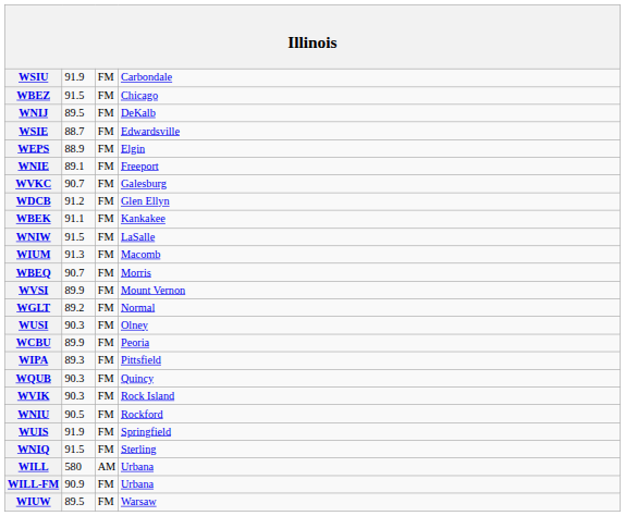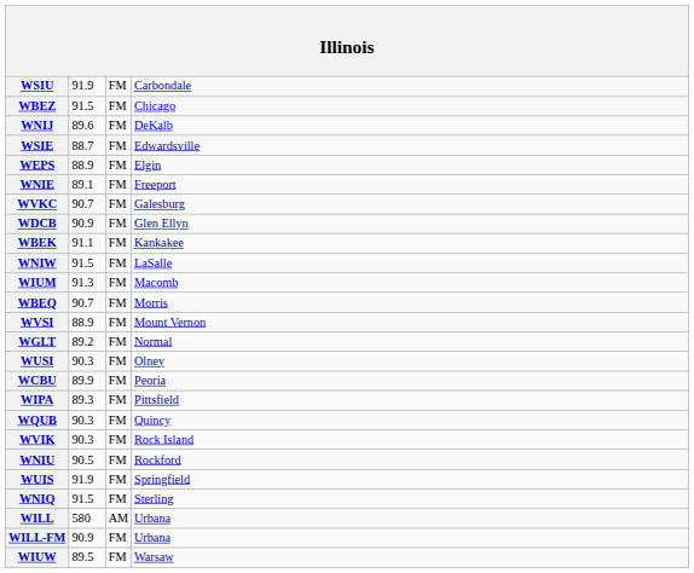WNIJ | column 2: 89.5 -> 89.6
WDCB | column 2: 91.2 -> 90.9
WVSI | column 2: 89.9 -> 88.9
